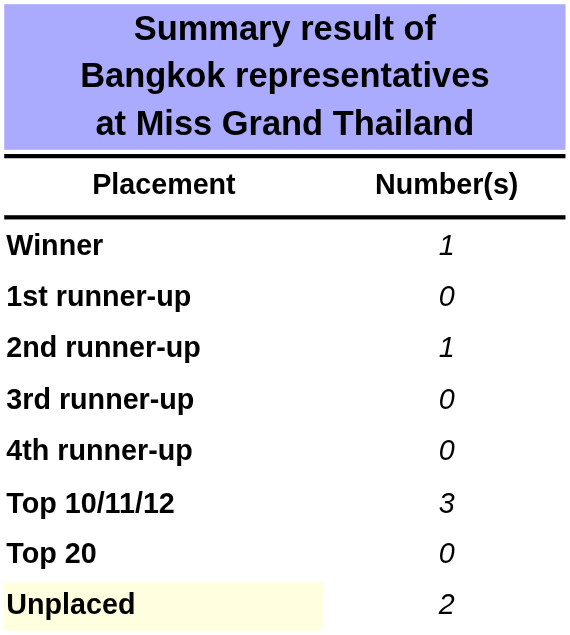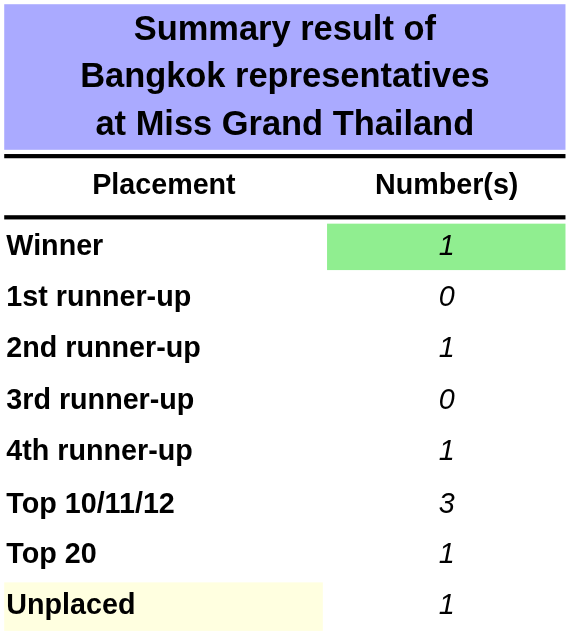row 3 | column 2: no background -> lightgreen background
row 7 | column 2: 0 -> 1
row 9 | column 2: 0 -> 1
row 10 | column 2: 2 -> 1
